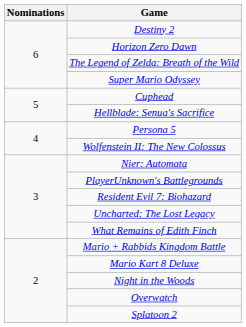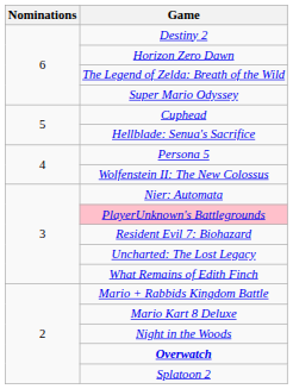PlayerUnknown's Battlegrounds | Game: no background -> pink background
Overwatch | Game: normal -> bold
